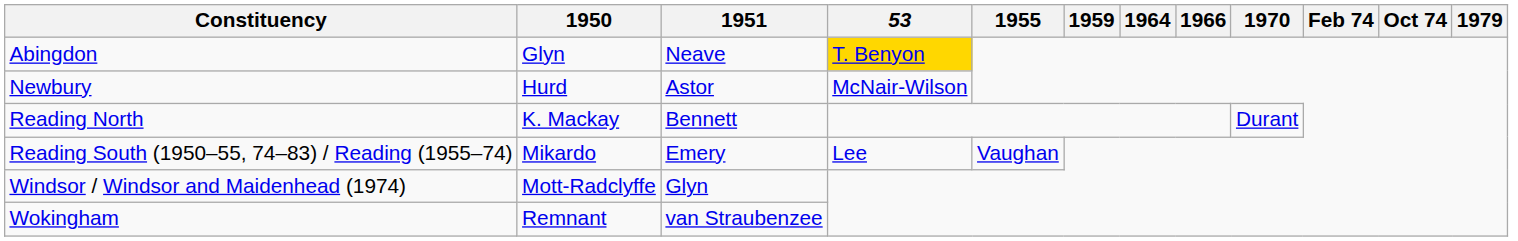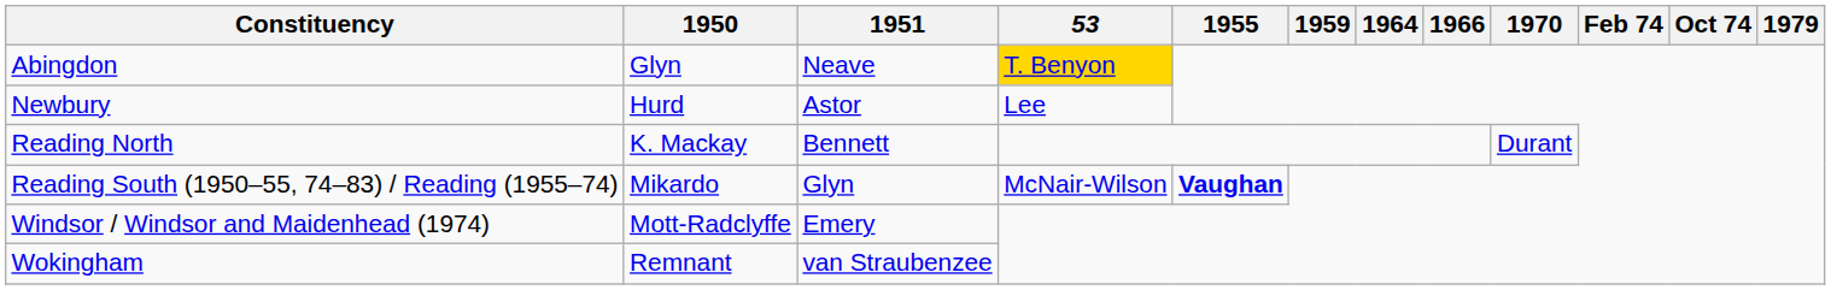Newbury | 53: McNair-Wilson -> Lee
Reading South (1950–55, 74–83) / Reading (1955–74) | 1951: Emery -> Glyn
Reading South (1950–55, 74–83) / Reading (1955–74) | 53: Lee -> McNair-Wilson
Reading South (1950–55, 74–83) / Reading (1955–74) | 1955: normal -> bold
Windsor / Windsor and Maidenhead (1974) | 1951: Glyn -> Emery
